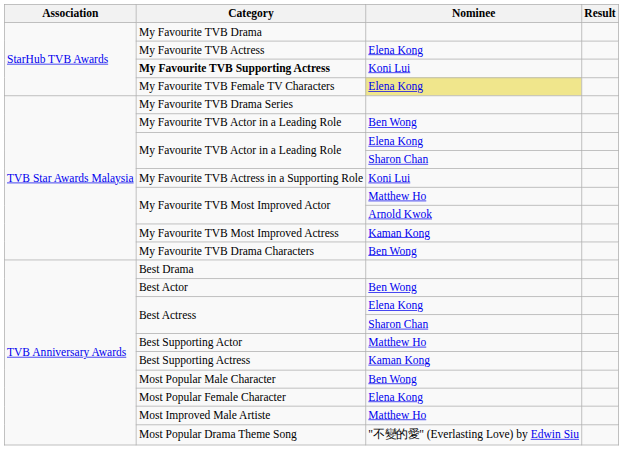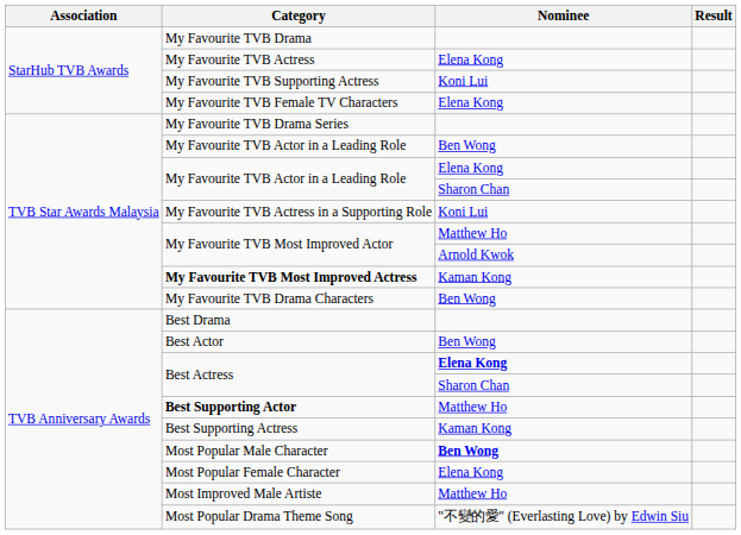My Favourite TVB Supporting Actress | Category: bold -> normal
My Favourite TVB Female TV Characters | Nominee: khaki background -> no background
My Favourite TVB Most Improved Actress | Category: normal -> bold
Best Actress / Elena Kong | Nominee: normal -> bold
Best Supporting Actor | Category: normal -> bold
Most Popular Male Character | Nominee: normal -> bold
